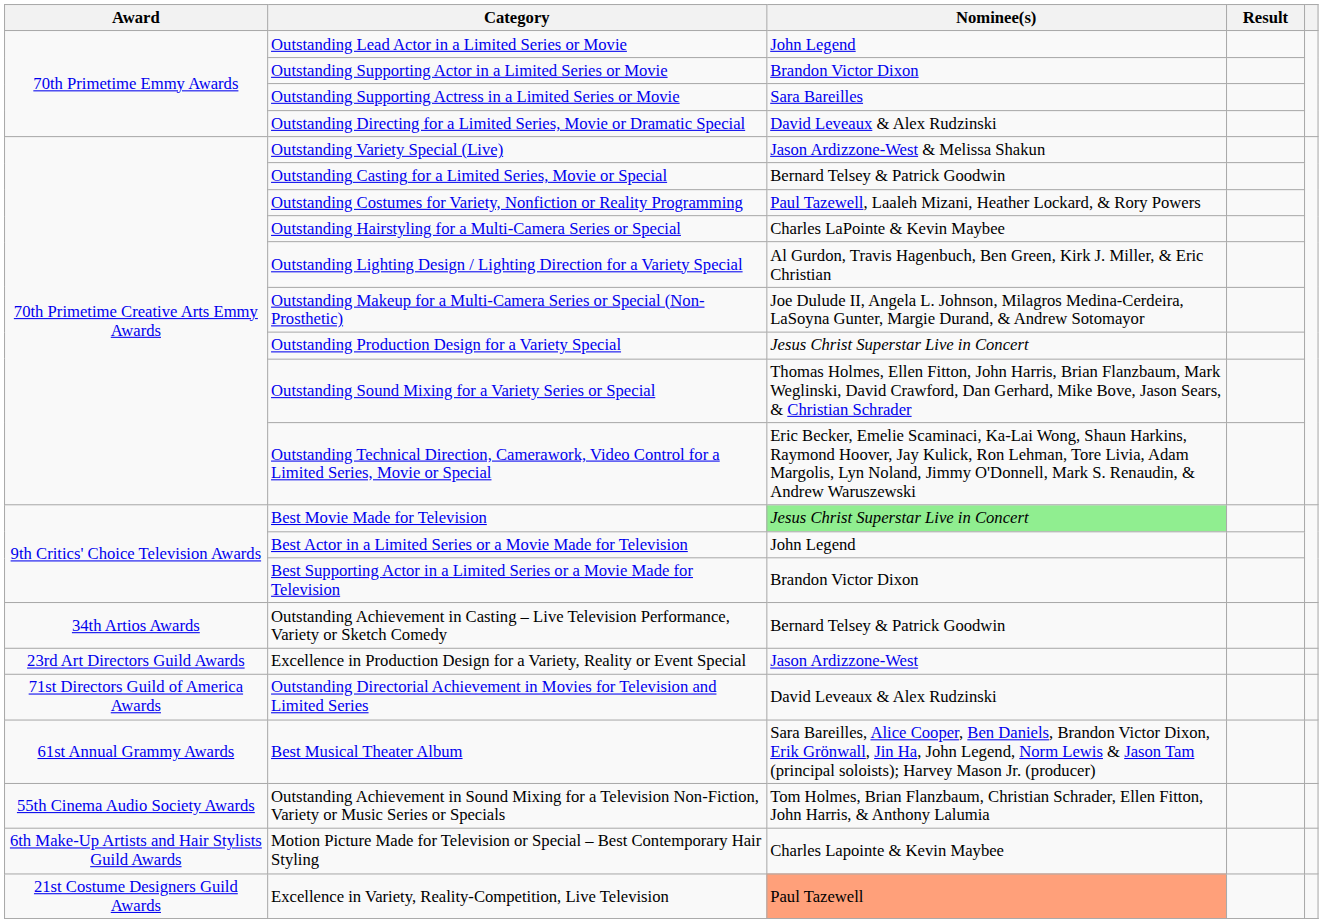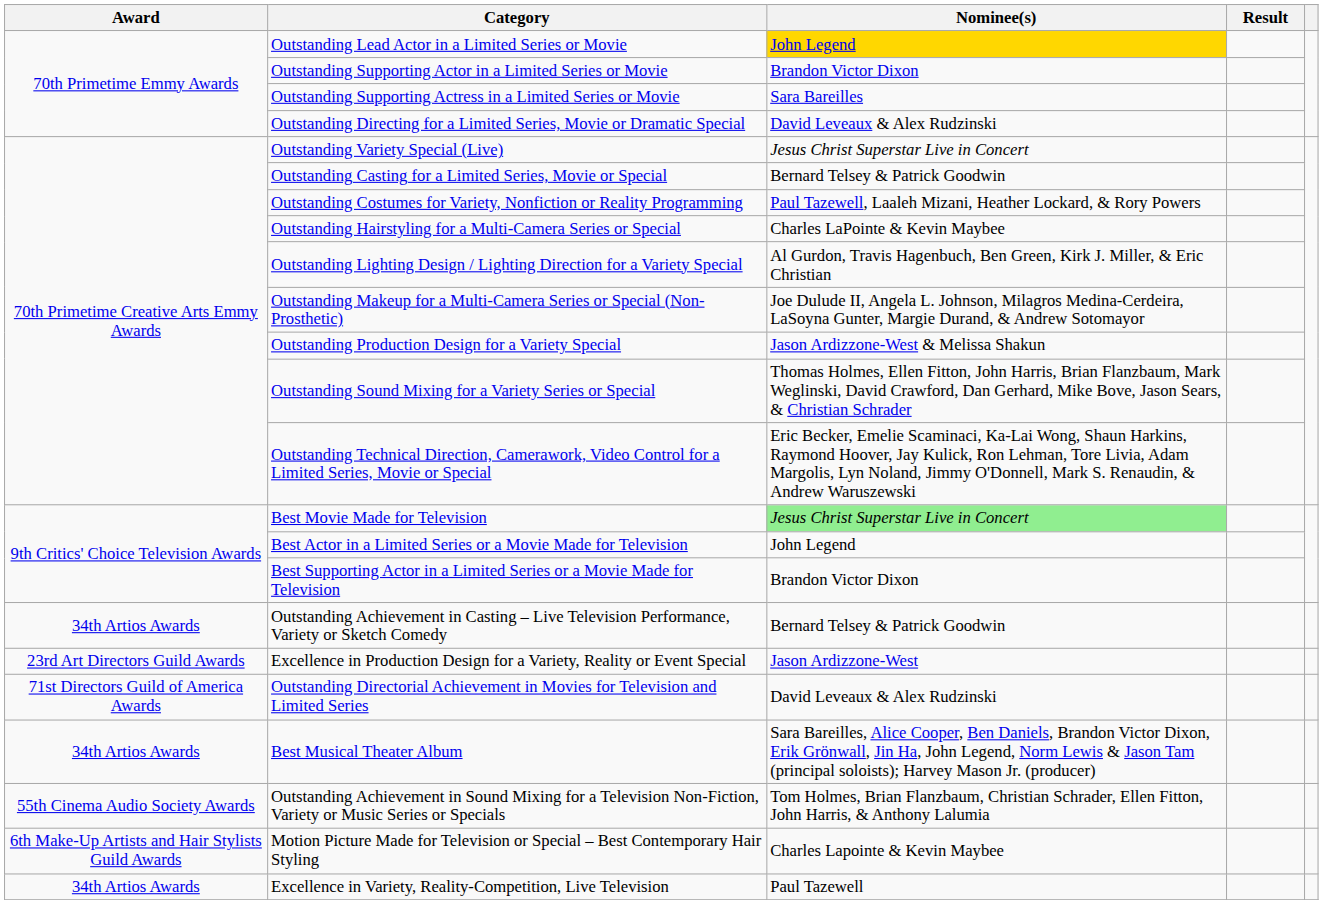Outstanding Lead Actor in a Limited Series or Movie | Nominee(s): no background -> gold background
Outstanding Variety Special (Live) | Nominee(s): Jason Ardizzone-West & Melissa Shakun -> Jesus Christ Superstar Live in Concert
Outstanding Production Design for a Variety Special | Nominee(s): Jesus Christ Superstar Live in Concert -> Jason Ardizzone-West & Melissa Shakun
Best Musical Theater Album | Award: 61st Annual Grammy Awards -> 34th Artios Awards
Excellence in Variety, Reality-Competition, Live Television | Award: 21st Costume Designers Guild Awards -> 34th Artios Awards
Excellence in Variety, Reality-Competition, Live Television | Nominee(s): lightsalmon background -> no background
